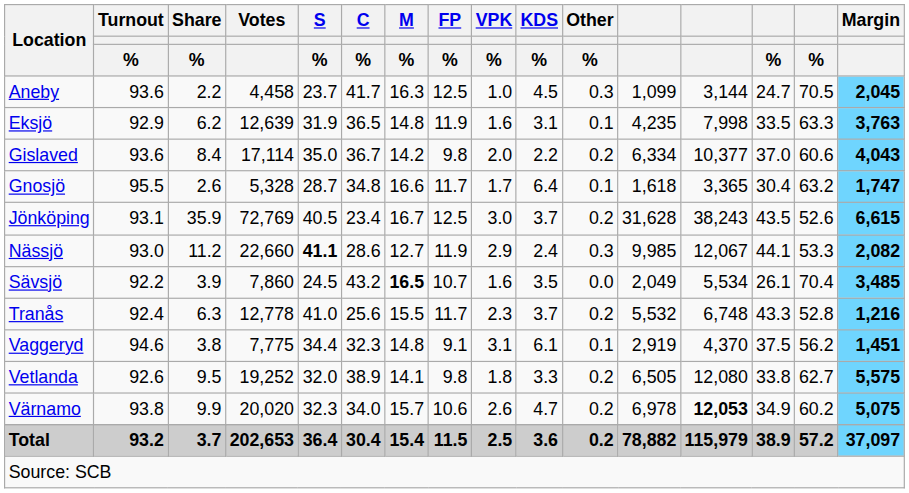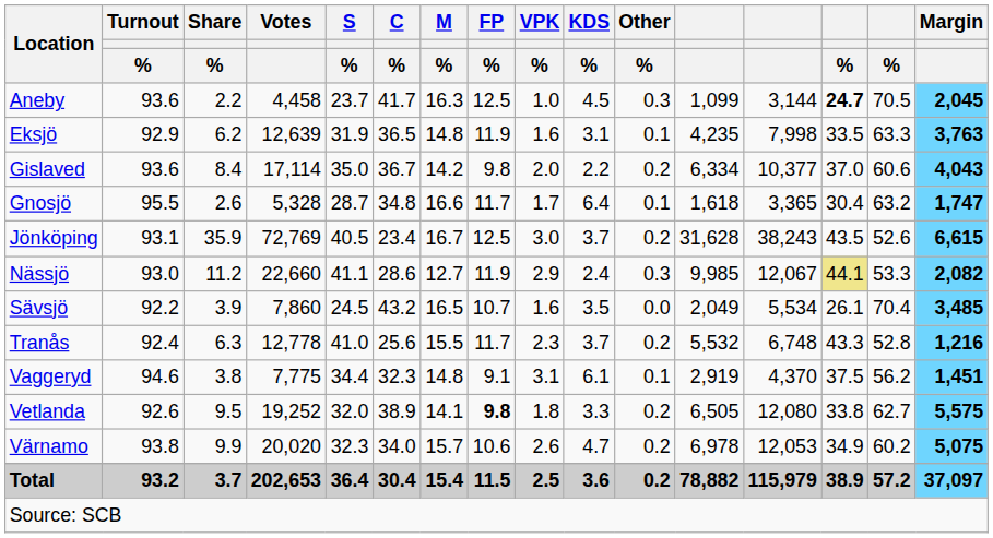Aneby | column 14: normal -> bold
Nässjö | S / %: bold -> normal
Nässjö | column 14: no background -> khaki background
Sävsjö | M / %: bold -> normal
Vetlanda | FP / %: normal -> bold
Värnamo | column 13: bold -> normal
